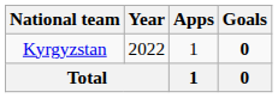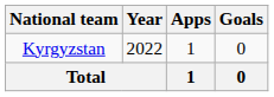Kyrgyzstan | Goals: bold -> normal
